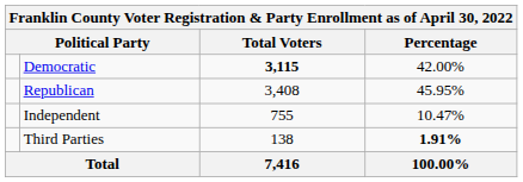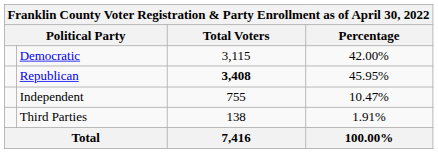Democratic | Total Voters: bold -> normal
Republican | Total Voters: normal -> bold
Third Parties | Percentage: bold -> normal
